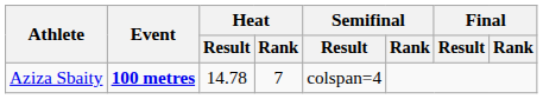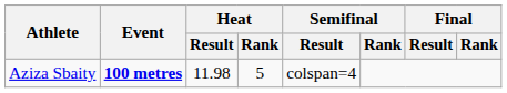Aziza Sbaity | Heat / Result: 14.78 -> 11.98
Aziza Sbaity | Heat / Rank: 7 -> 5
